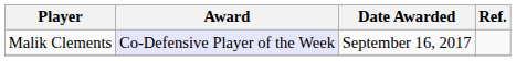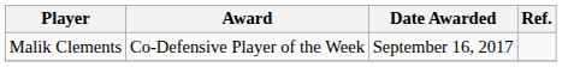Malik Clements | Award: lavender background -> no background
